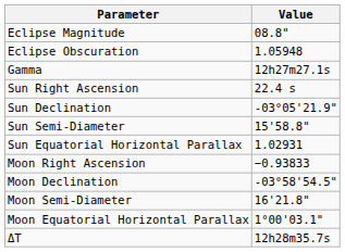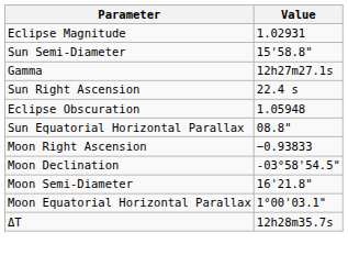Eclipse Magnitude | Value: 08.8" -> 1.02931
rows swapped: Eclipse Obscuration <-> Sun Semi-Diameter
- row: Sun Declination | -03°05'21.9"
Sun Equatorial Horizontal Parallax | Value: 1.02931 -> 08.8"
